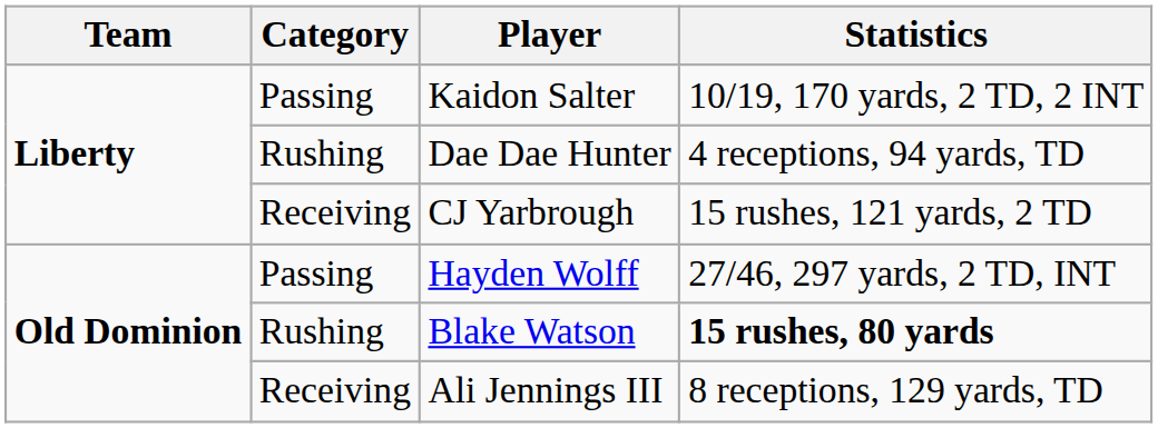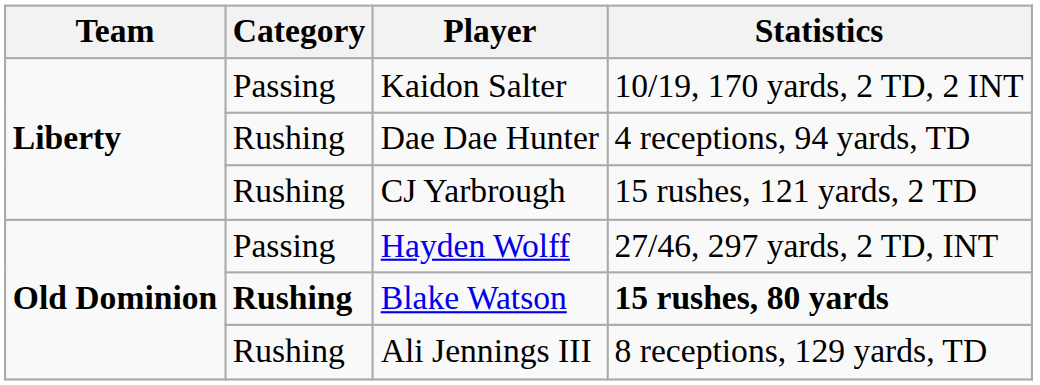CJ Yarbrough | Category: Receiving -> Rushing
Blake Watson | Category: normal -> bold
Ali Jennings III | Category: Receiving -> Rushing
